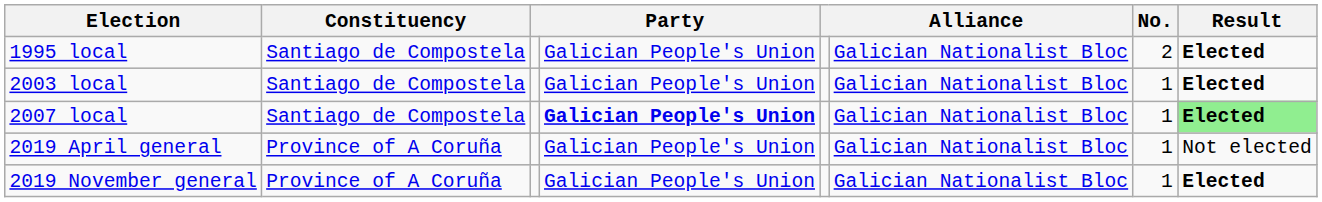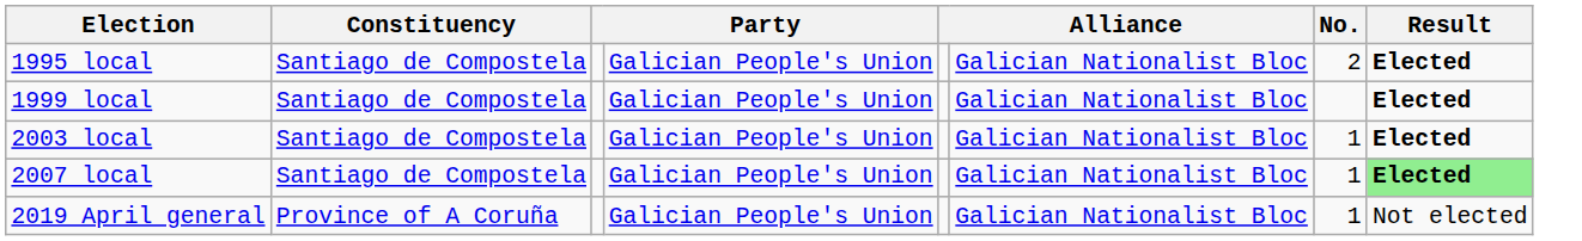+ row: 1999 local | Santiago de Compostela | Galician People's Union | Galician Nationalist Bloc | Elected
2007 local | column 4: bold -> normal
- row: 2019 November general | Province of A Coruña | Galician People's Union | Galician Nationalist Bloc | 1 | Elected
